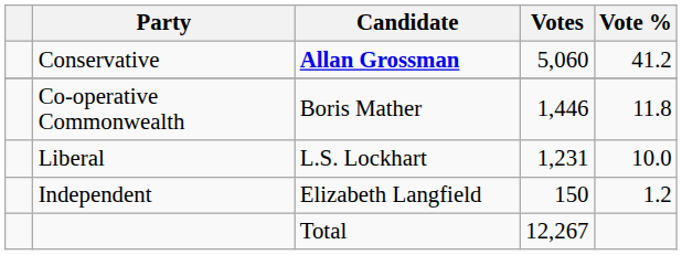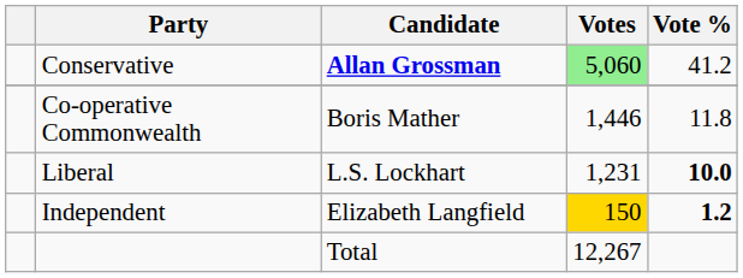Conservative | Votes: no background -> lightgreen background
Liberal | Vote %: normal -> bold
Independent | Votes: no background -> gold background
Independent | Vote %: normal -> bold
